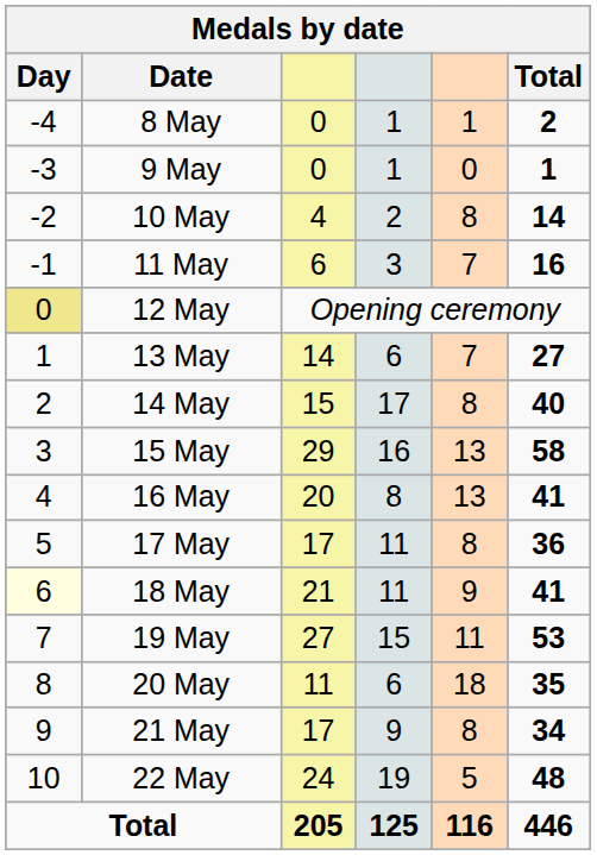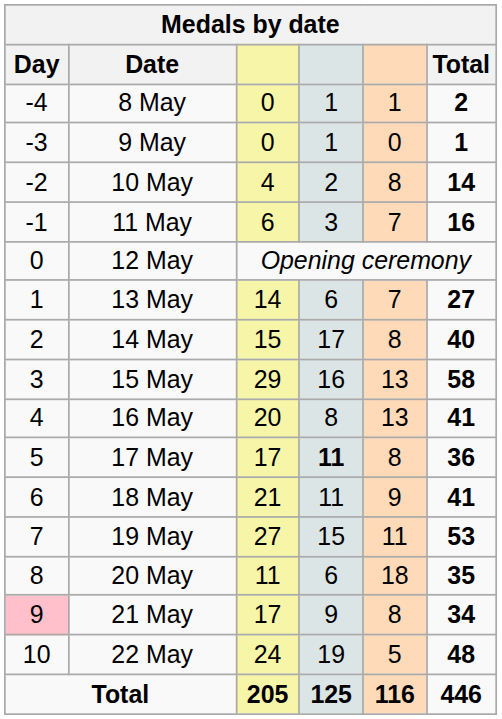12 May | Day: khaki background -> no background
17 May | column 4: normal -> bold
18 May | Day: lightyellow background -> no background
21 May | Day: no background -> pink background
